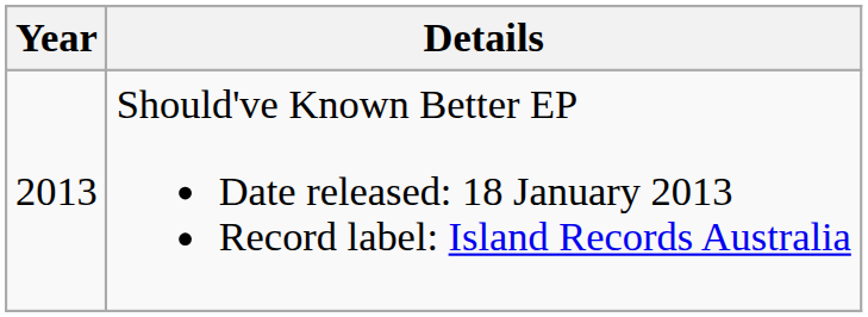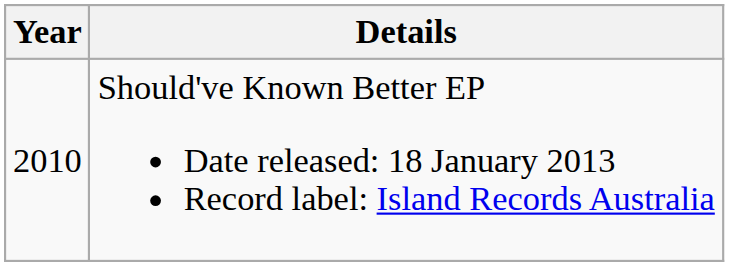row 2 | Year: 2013 -> 2010
